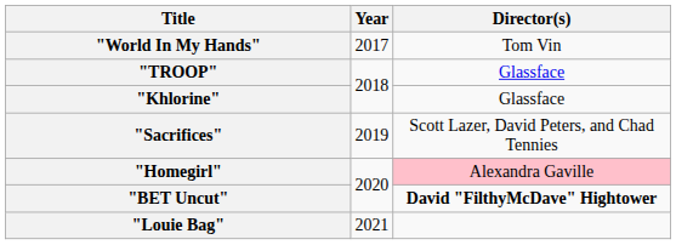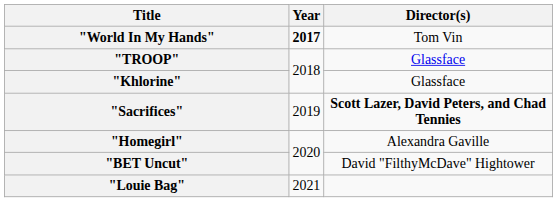"World In My Hands" | Year: normal -> bold
"Sacrifices" | Director(s): normal -> bold
"Homegirl" | Director(s): pink background -> no background
"BET Uncut" | Director(s): bold -> normal
